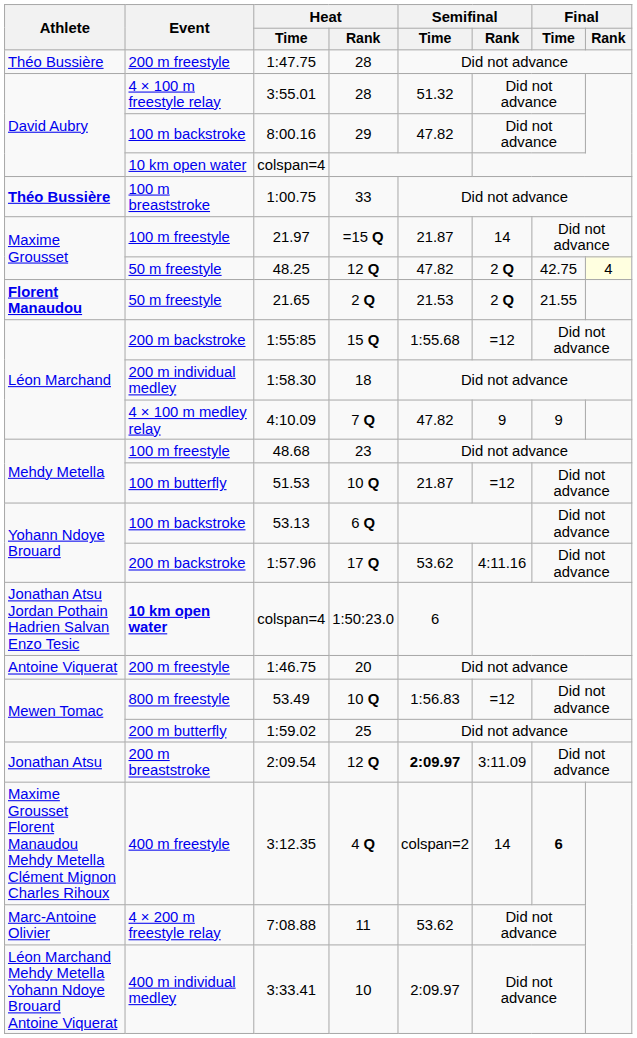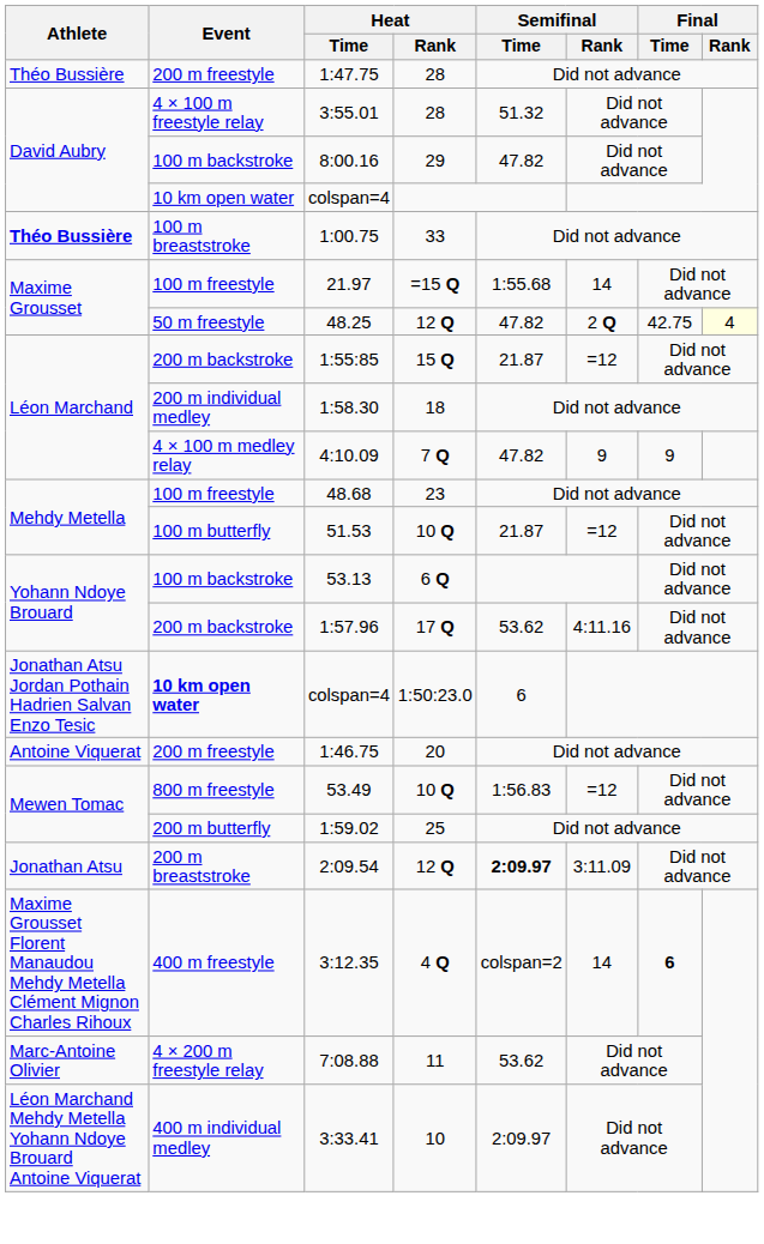21.97 | Semifinal / Time: 21.87 -> 1:55.68
- row: Florent Manaudou | 50 m freestyle | 21.65 | 2 Q | 21.53 | 2 Q | 21.55
1:55:85 | Semifinal / Time: 1:55.68 -> 21.87
